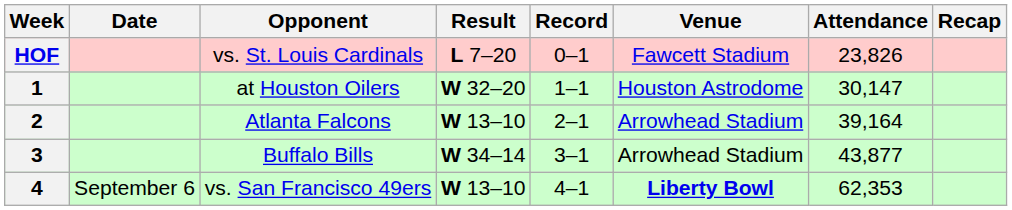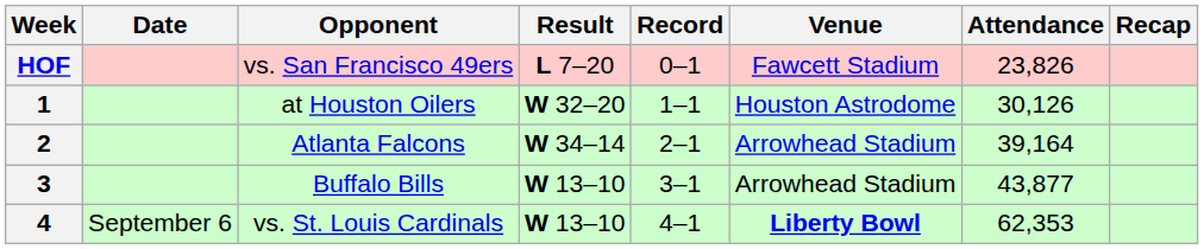HOF | Opponent: vs. St. Louis Cardinals -> vs. San Francisco 49ers
1 | Attendance: 30,147 -> 30,126
2 | Result: W 13–10 -> W 34–14
3 | Result: W 34–14 -> W 13–10
4 | Opponent: vs. San Francisco 49ers -> vs. St. Louis Cardinals
